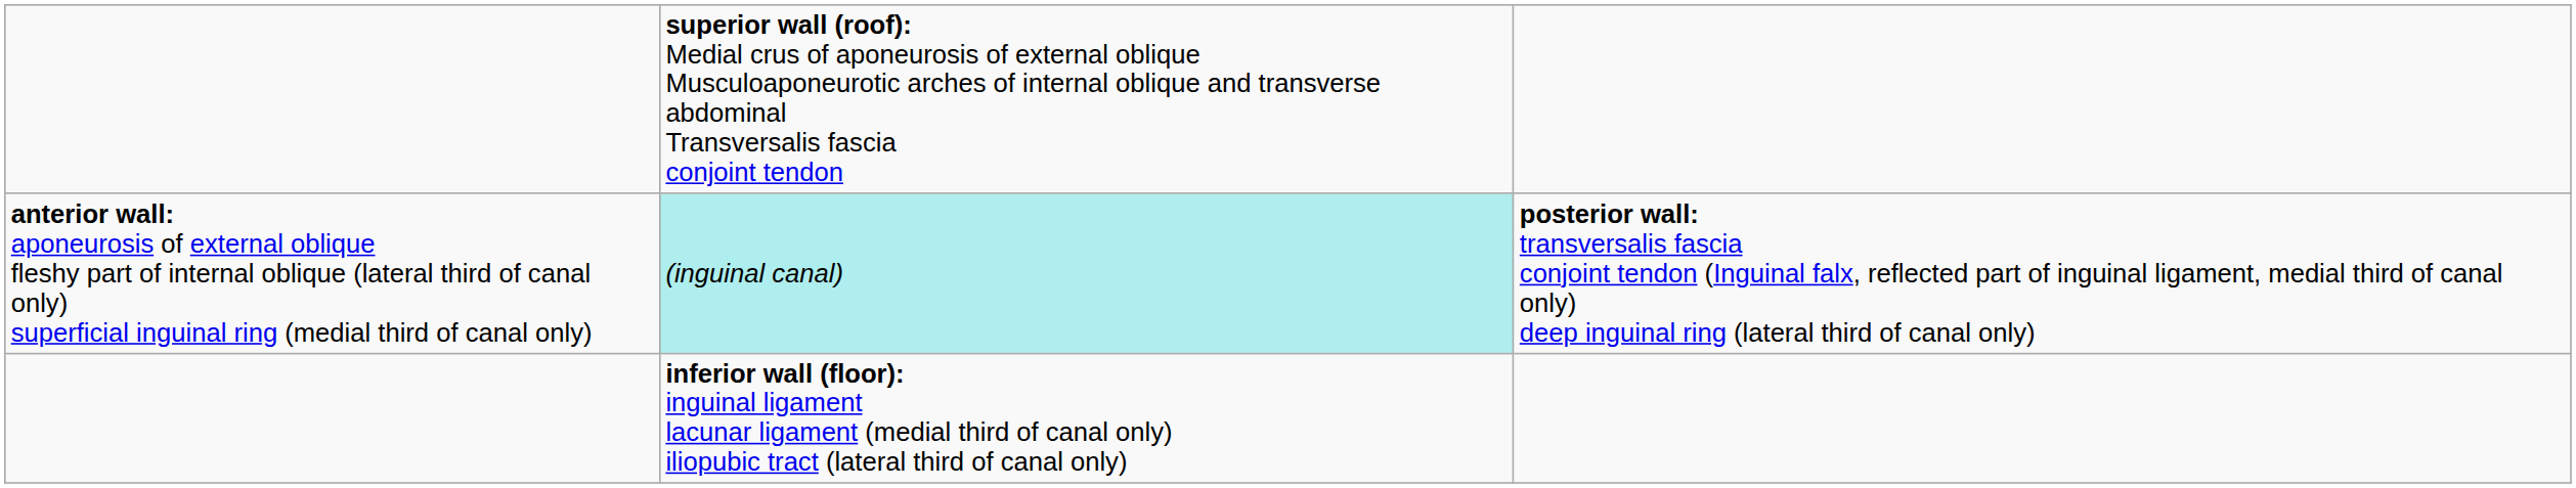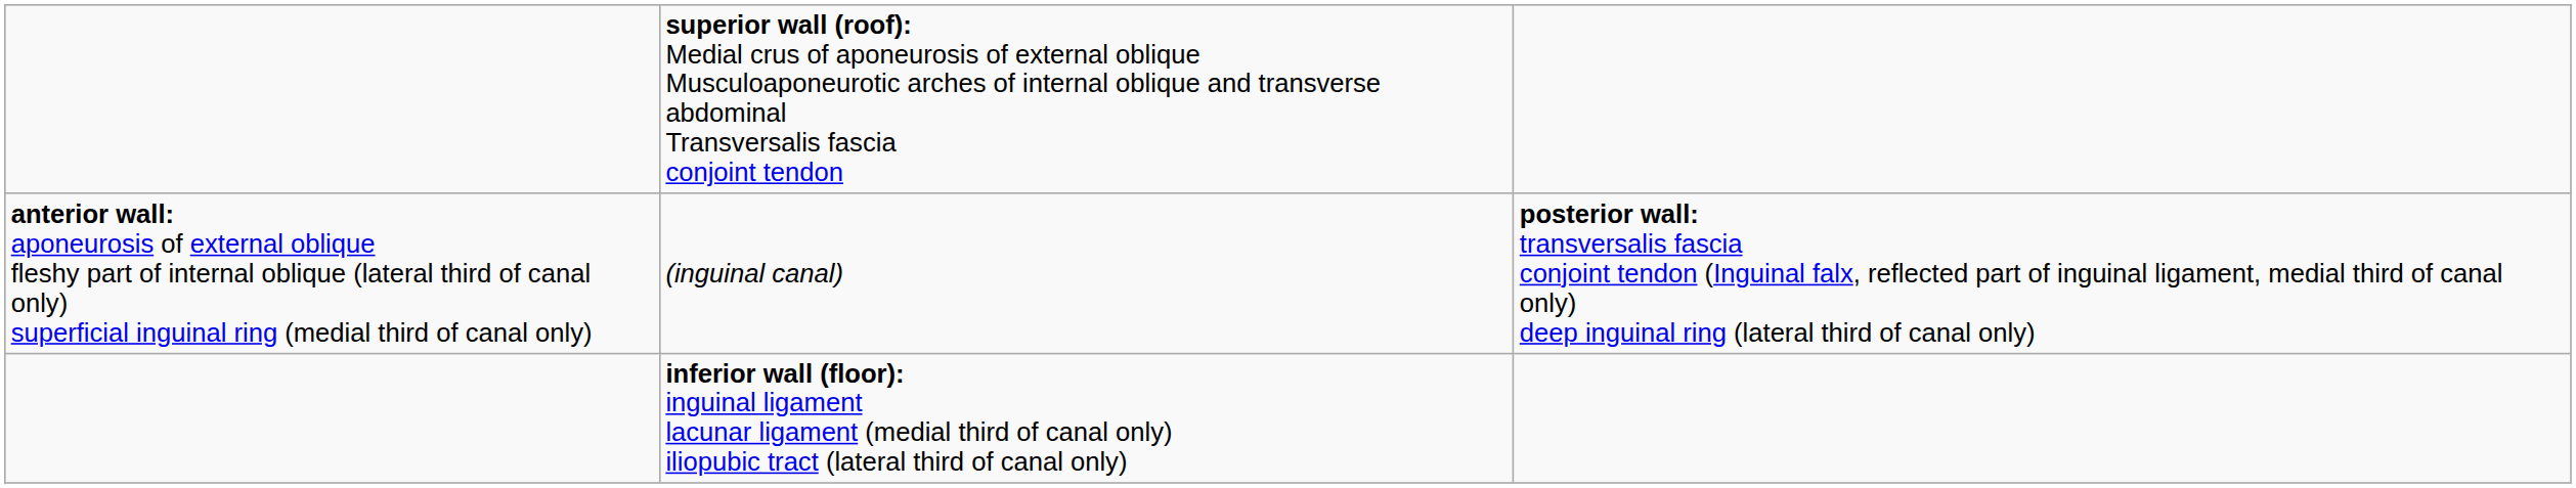row 2 | column 2: paleturquoise background -> no background
